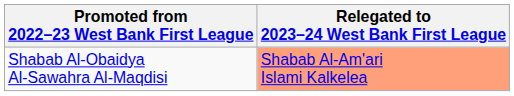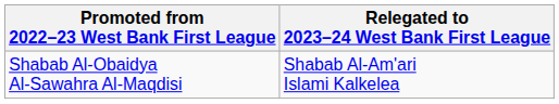Shabab Al-Obaidya Al-Sawahra Al-Maqdisi | Relegated to 2023–24 West Bank First League: lightsalmon background -> no background
